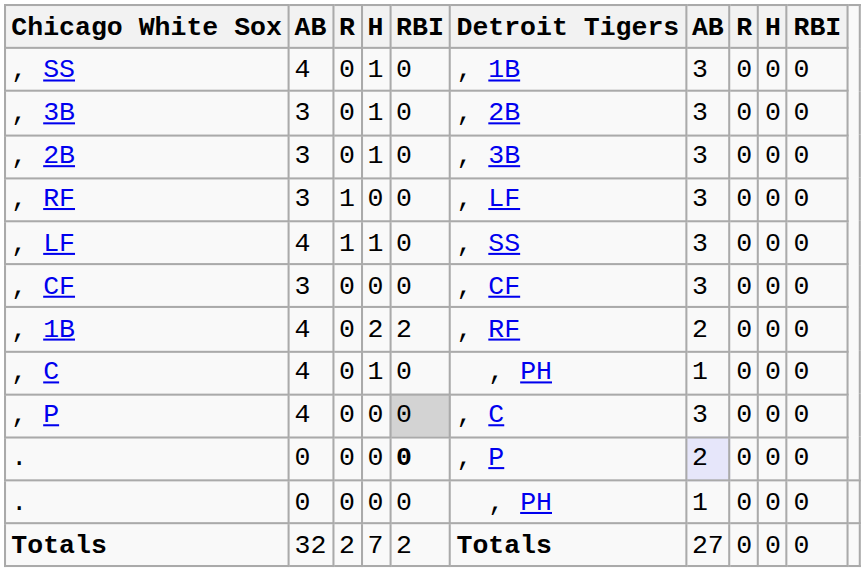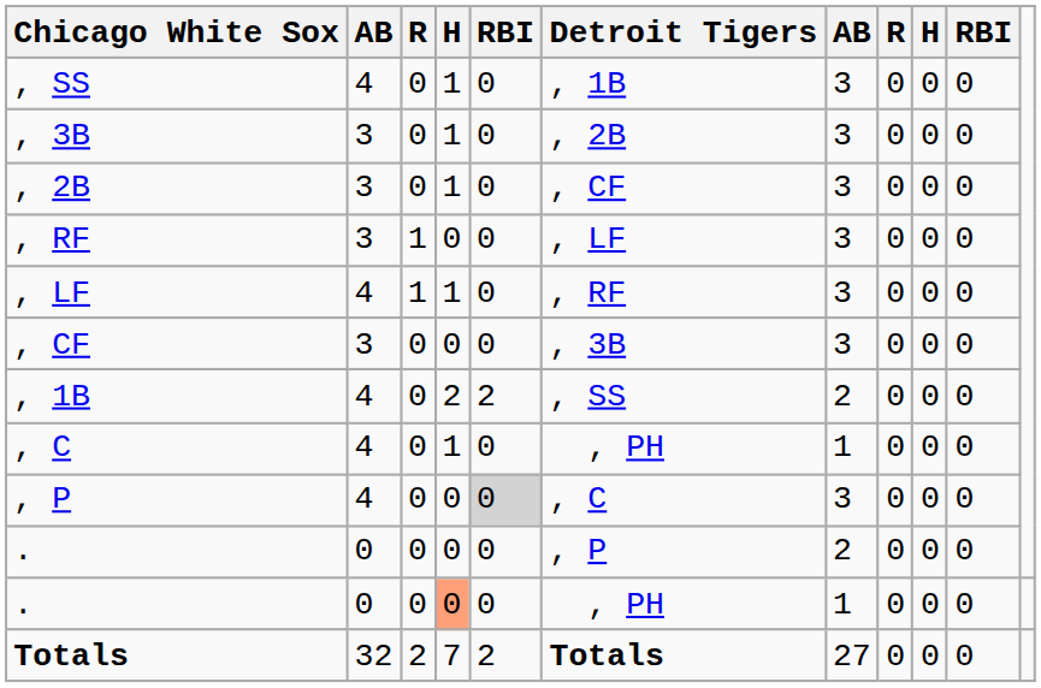row 4 | Detroit Tigers: , 3B -> , CF
row 6 | Detroit Tigers: , SS -> , RF
row 7 | Detroit Tigers: , CF -> , 3B
row 8 | Detroit Tigers: , RF -> , SS
row 11 | column 5: bold -> normal
row 11 | column 7: lavender background -> no background
row 12 | column 4: no background -> lightsalmon background
